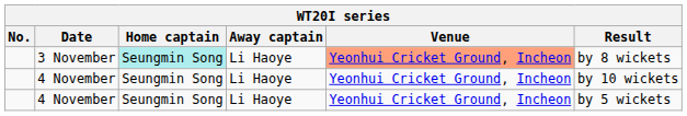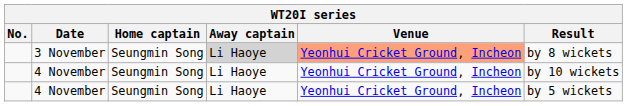3 November | Home captain: paleturquoise background -> no background
3 November | Away captain: no background -> lightgrey background
